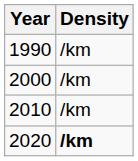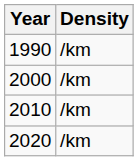2020 | Density: bold -> normal
